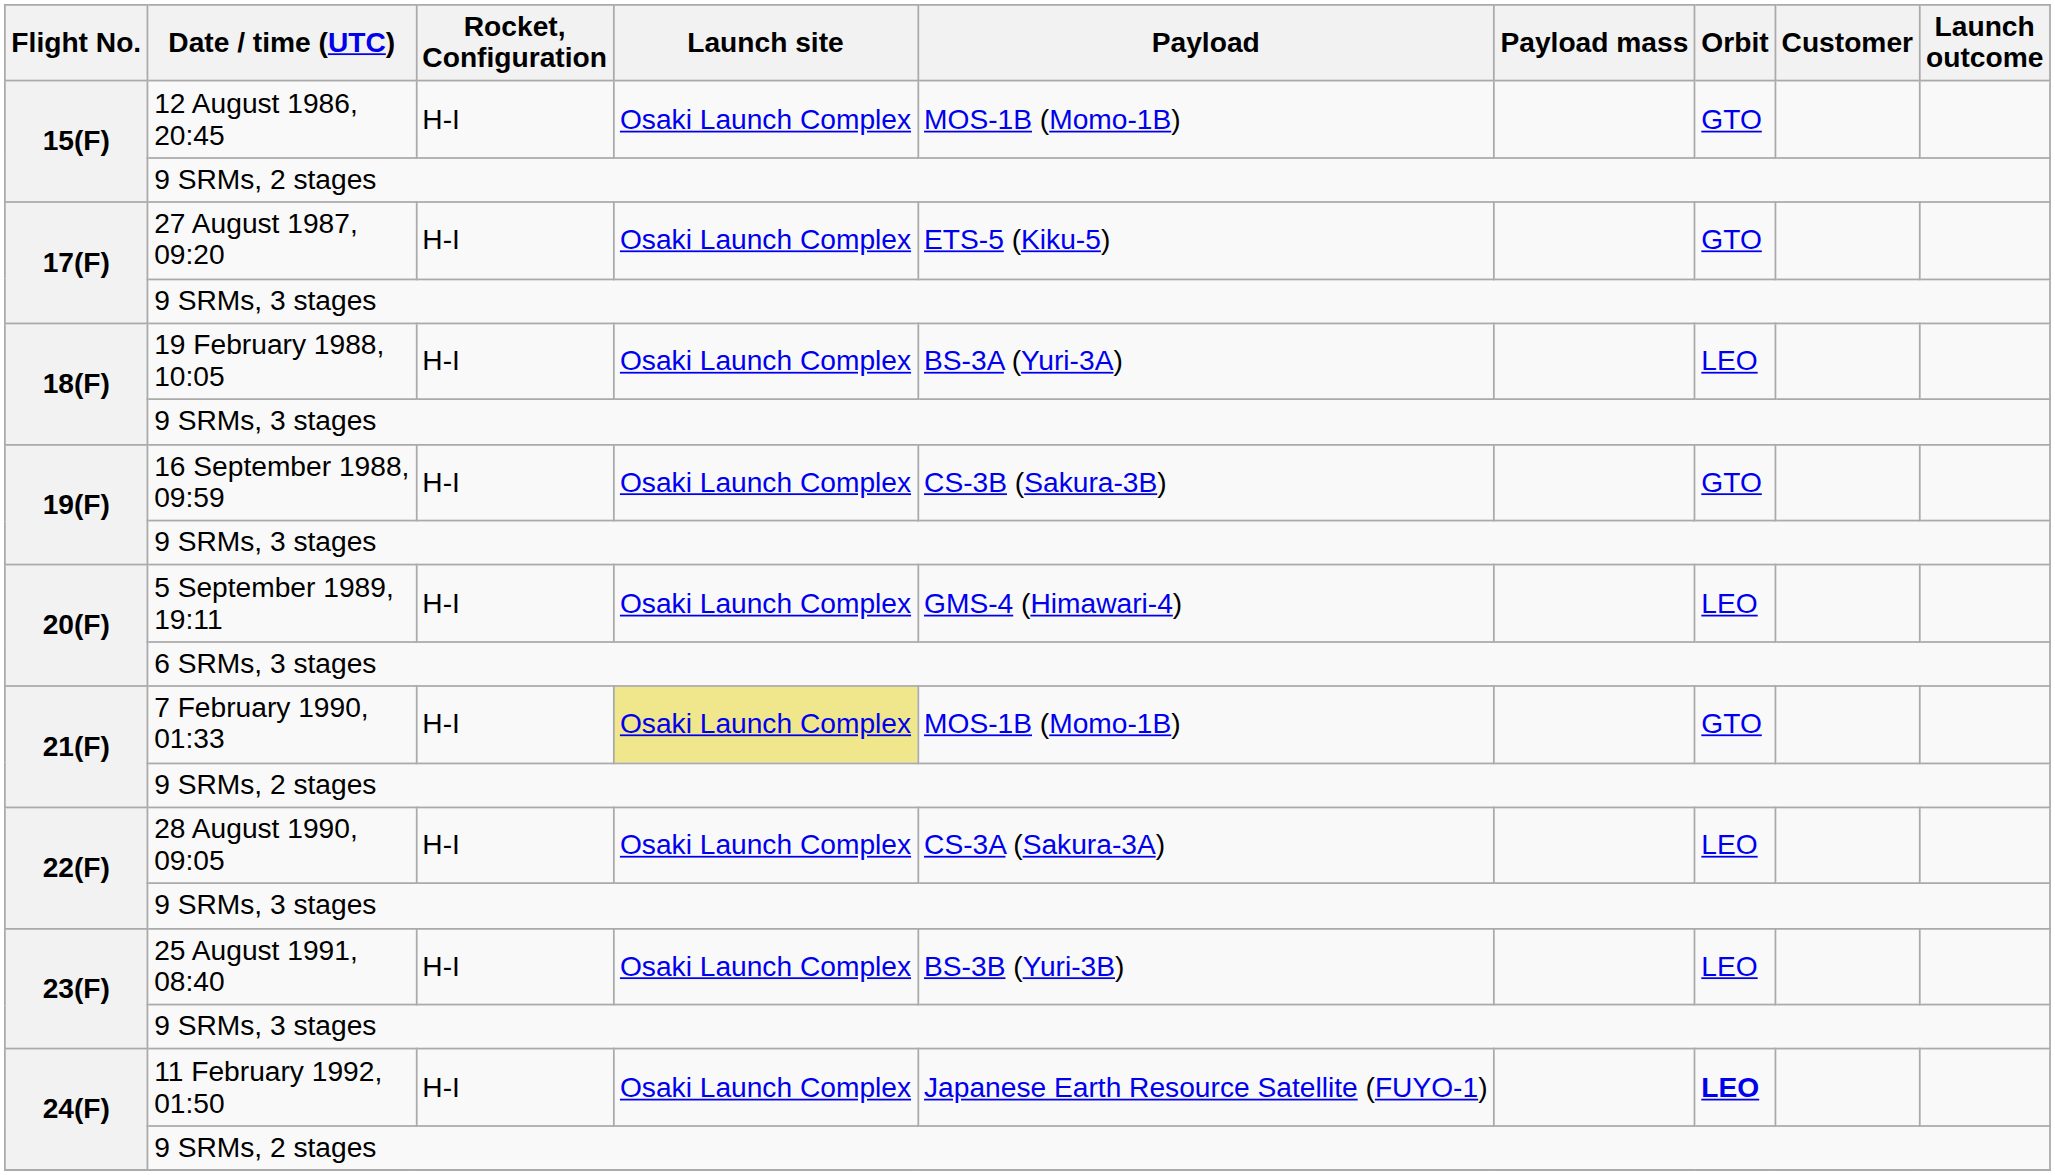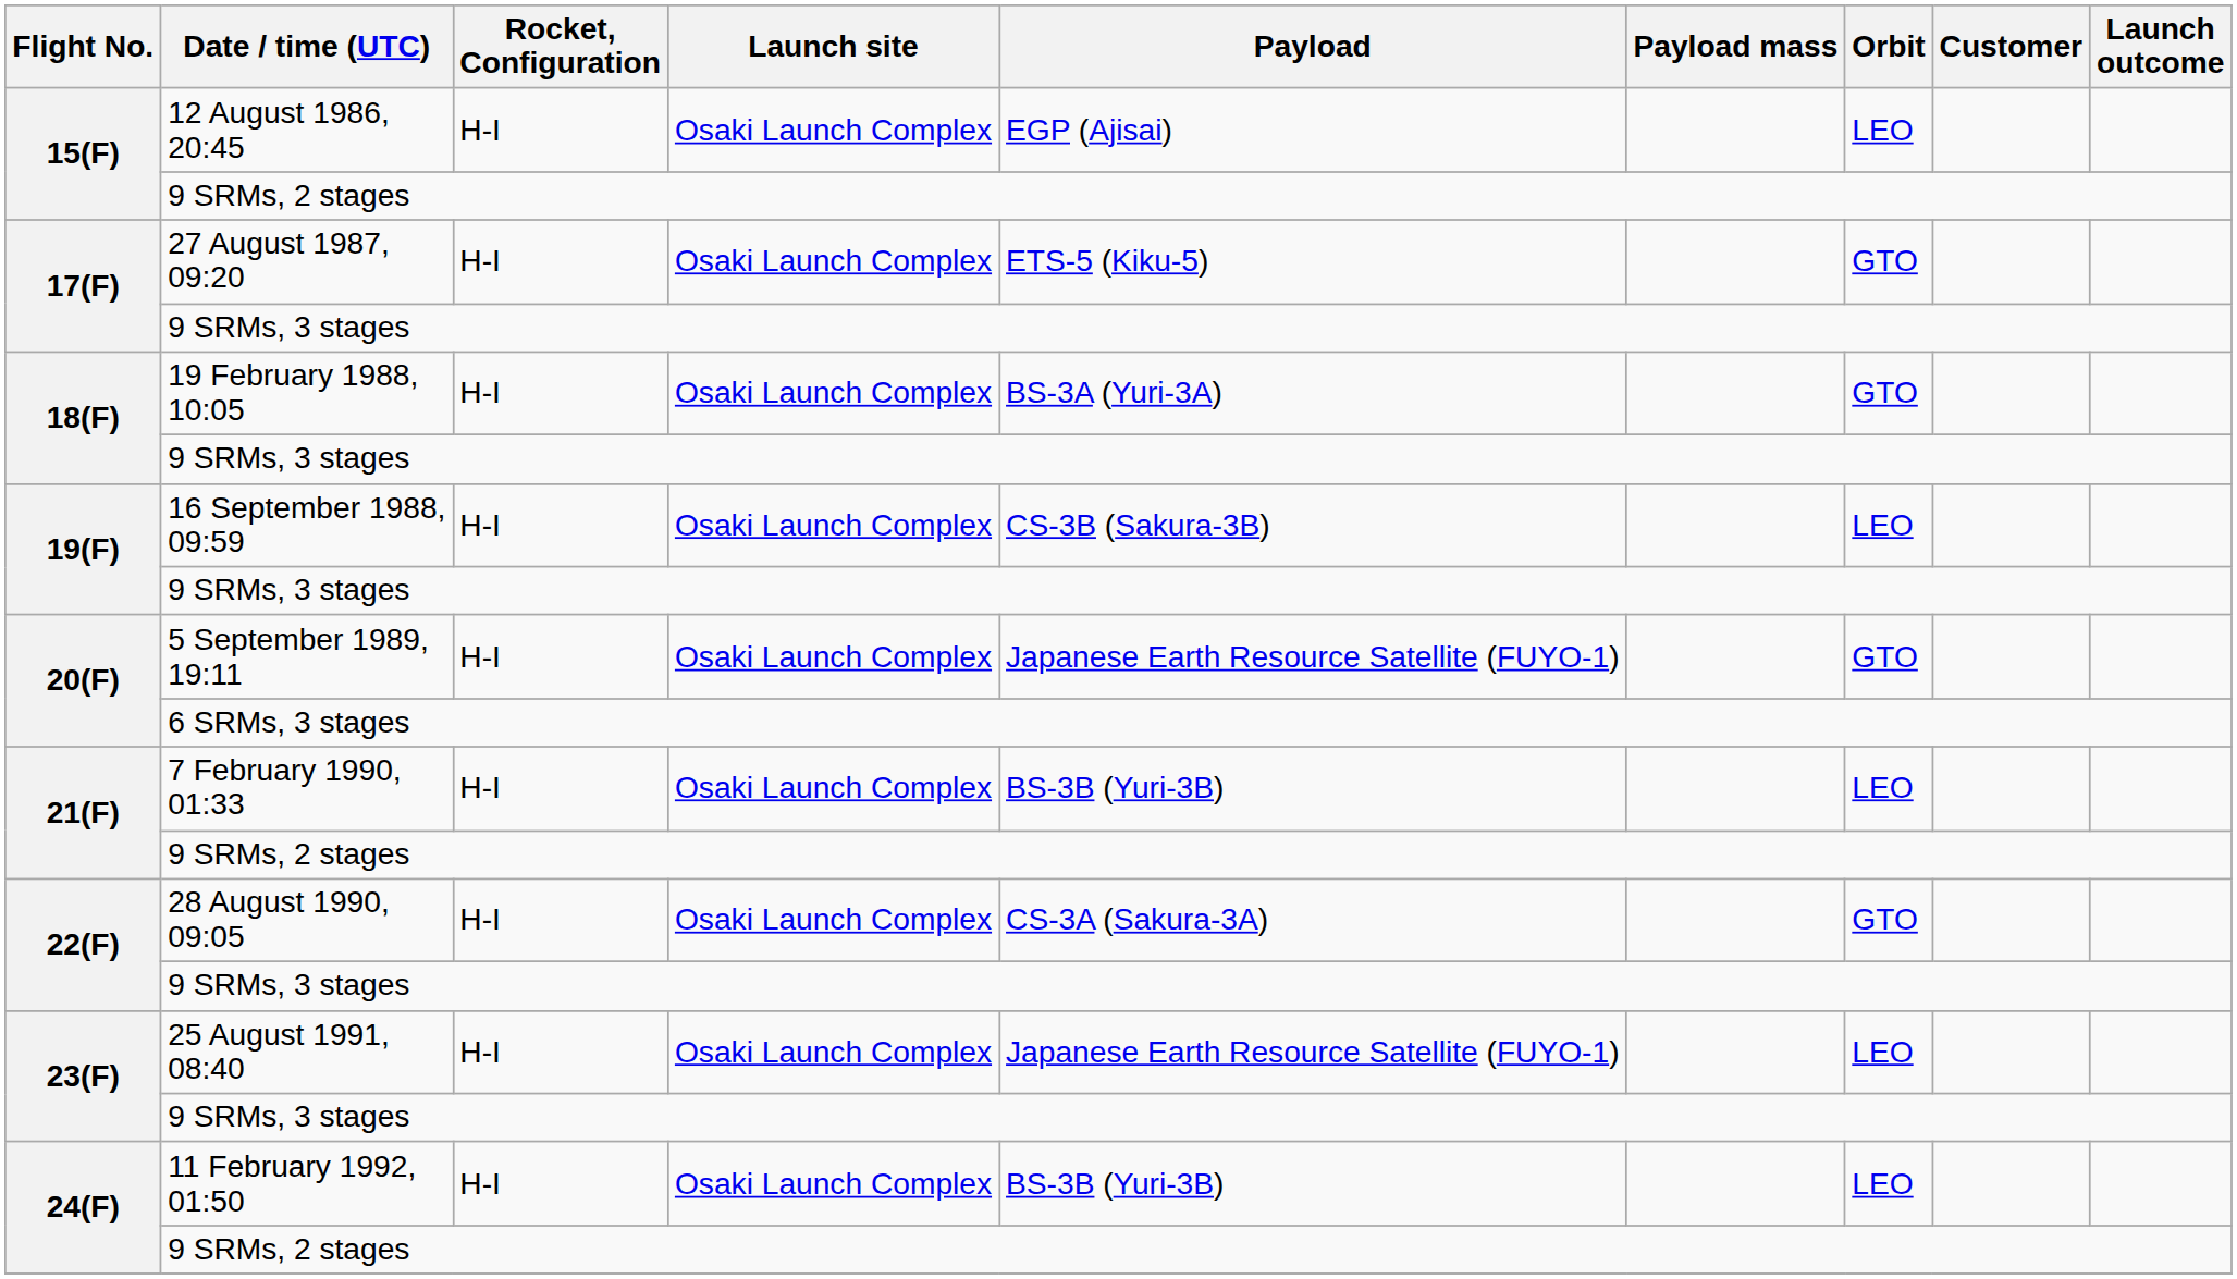12 August 1986, 20:45 | Payload: MOS-1B (Momo-1B) -> EGP (Ajisai)
12 August 1986, 20:45 | Orbit: GTO -> LEO
19 February 1988, 10:05 | Orbit: LEO -> GTO
16 September 1988, 09:59 | Orbit: GTO -> LEO
5 September 1989, 19:11 | Payload: GMS-4 (Himawari-4) -> Japanese Earth Resource Satellite (FUYO-1)
5 September 1989, 19:11 | Orbit: LEO -> GTO
7 February 1990, 01:33 | Launch site: khaki background -> no background
7 February 1990, 01:33 | Payload: MOS-1B (Momo-1B) -> BS-3B (Yuri-3B)
7 February 1990, 01:33 | Orbit: GTO -> LEO
28 August 1990, 09:05 | Orbit: LEO -> GTO
25 August 1991, 08:40 | Payload: BS-3B (Yuri-3B) -> Japanese Earth Resource Satellite (FUYO-1)
11 February 1992, 01:50 | Payload: Japanese Earth Resource Satellite (FUYO-1) -> BS-3B (Yuri-3B)
11 February 1992, 01:50 | Orbit: bold -> normal
